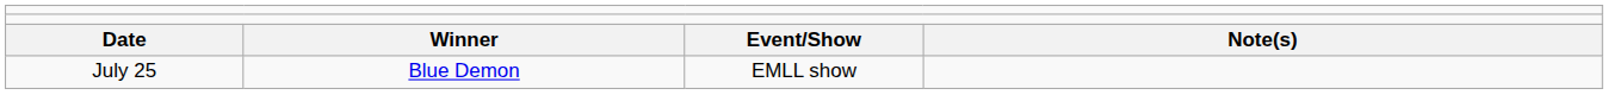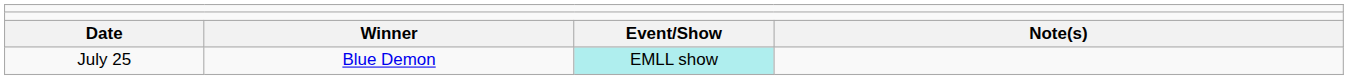July 25 | column 3: no background -> paleturquoise background
